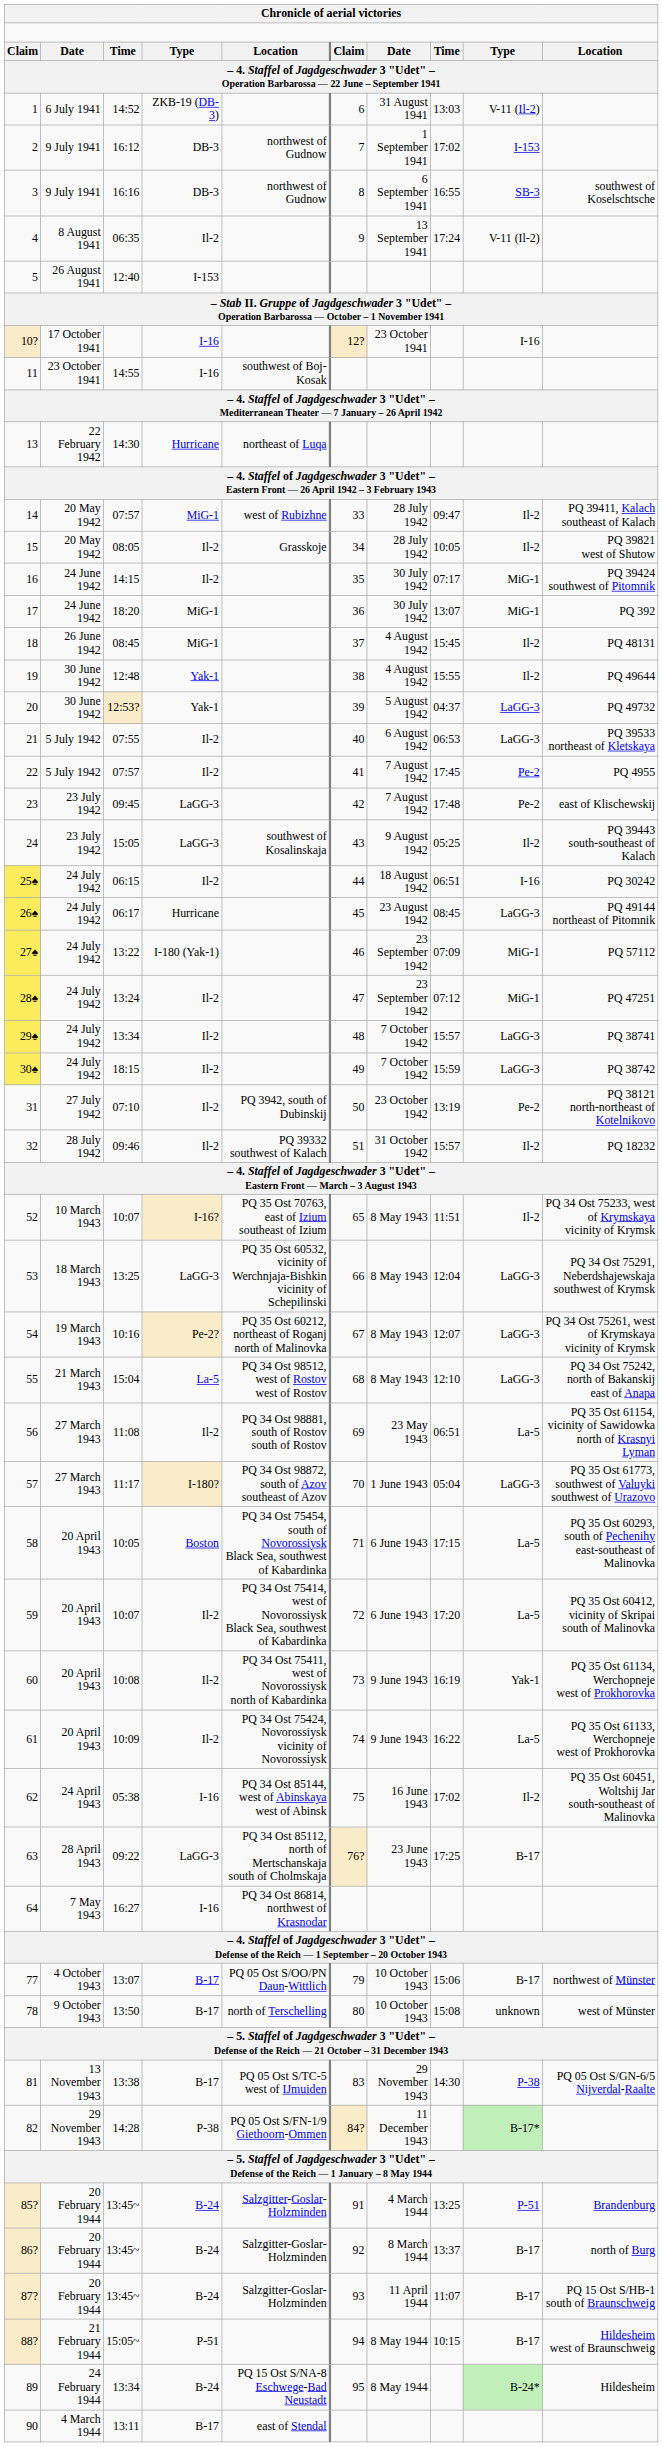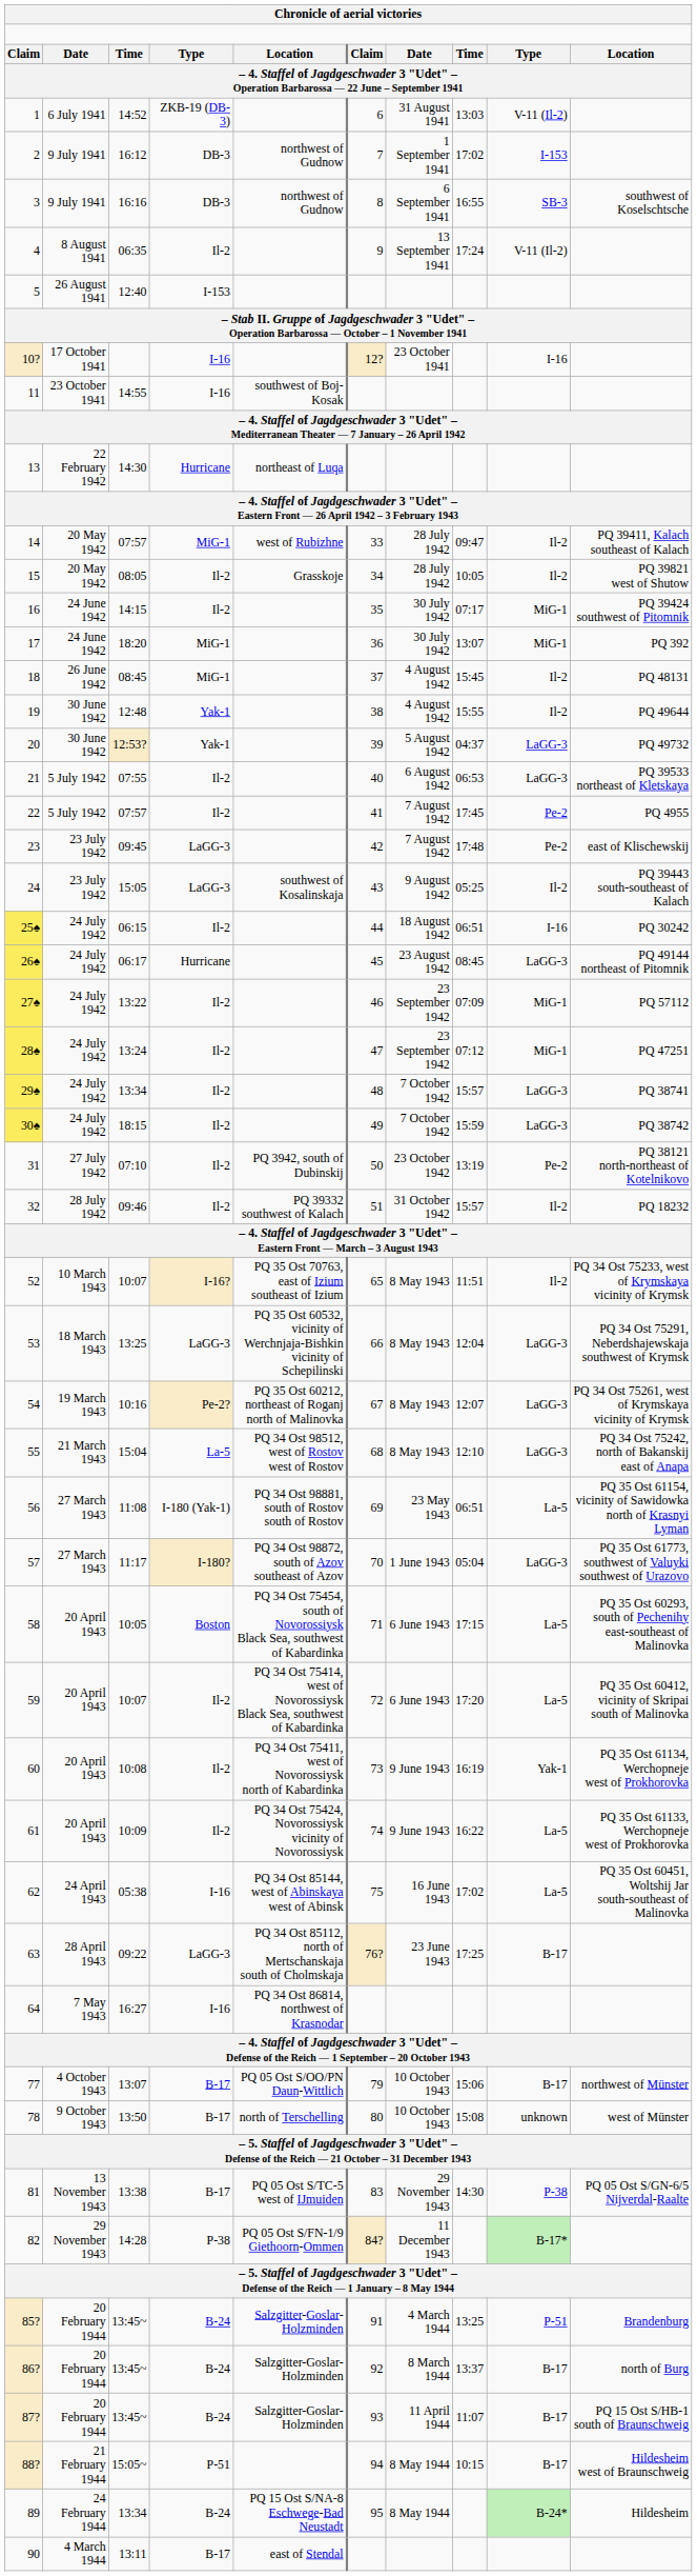27♠ | column 4: I-180 (Yak-1) -> Il-2
56 | column 4: Il-2 -> I-180 (Yak-1)
62 | column 9: Il-2 -> La-5
